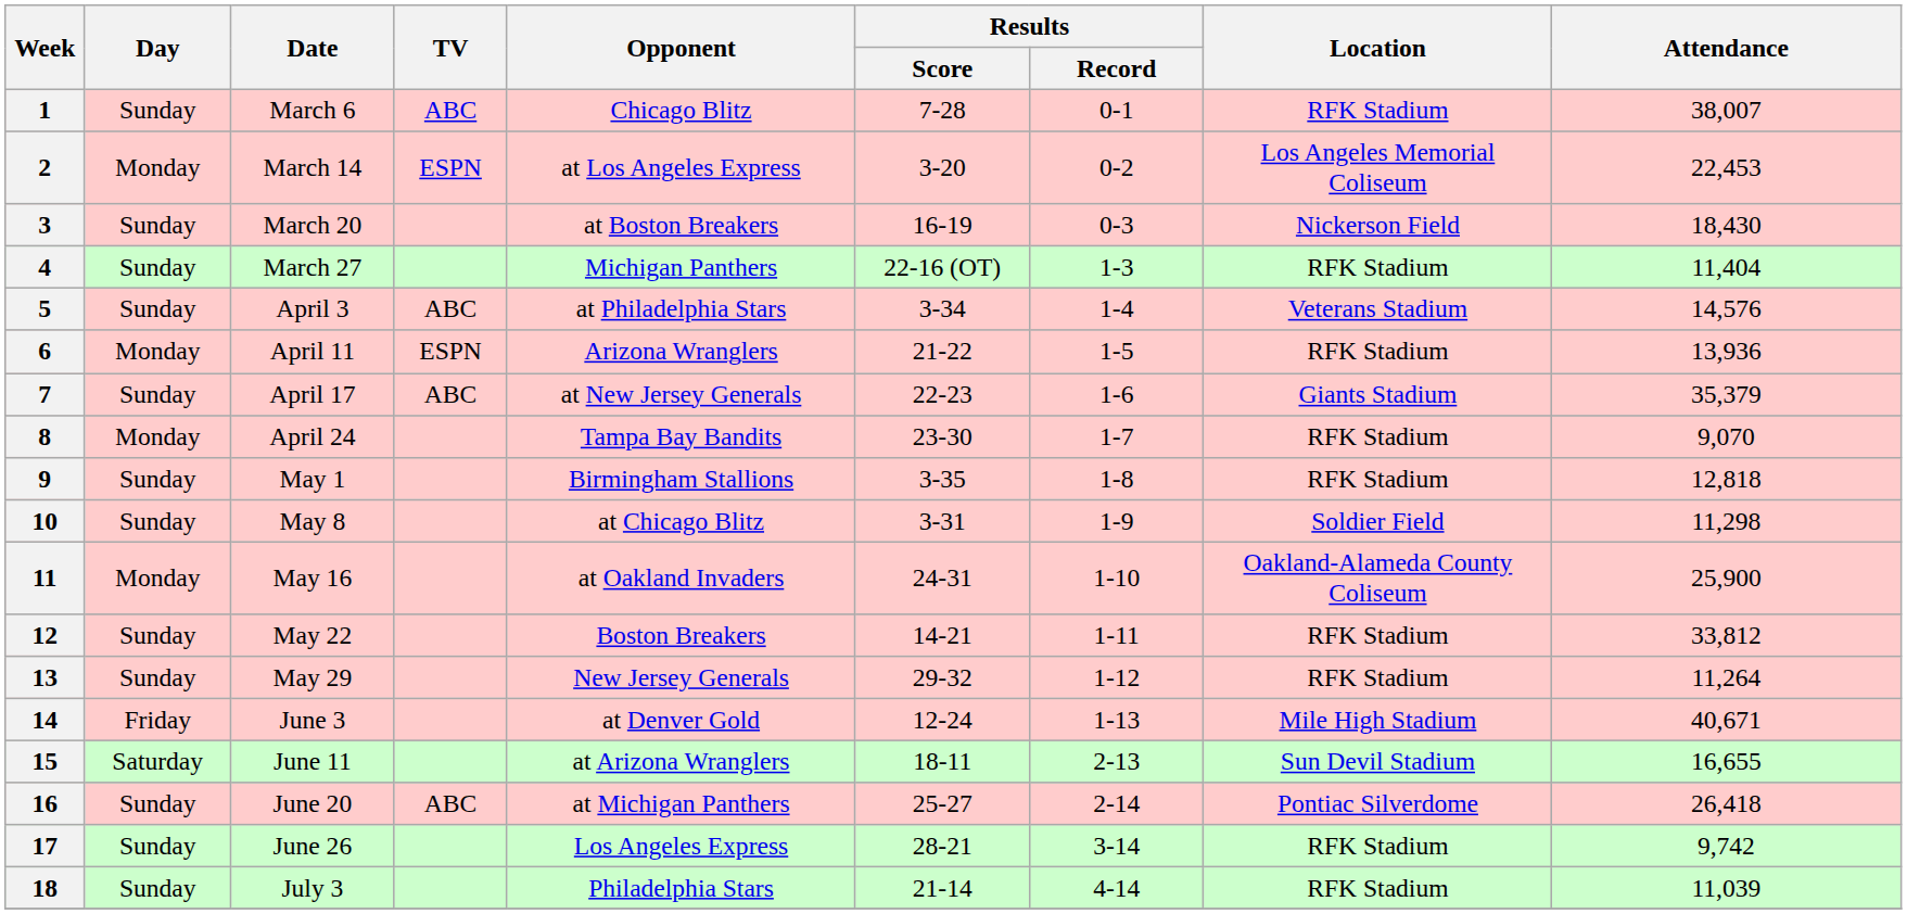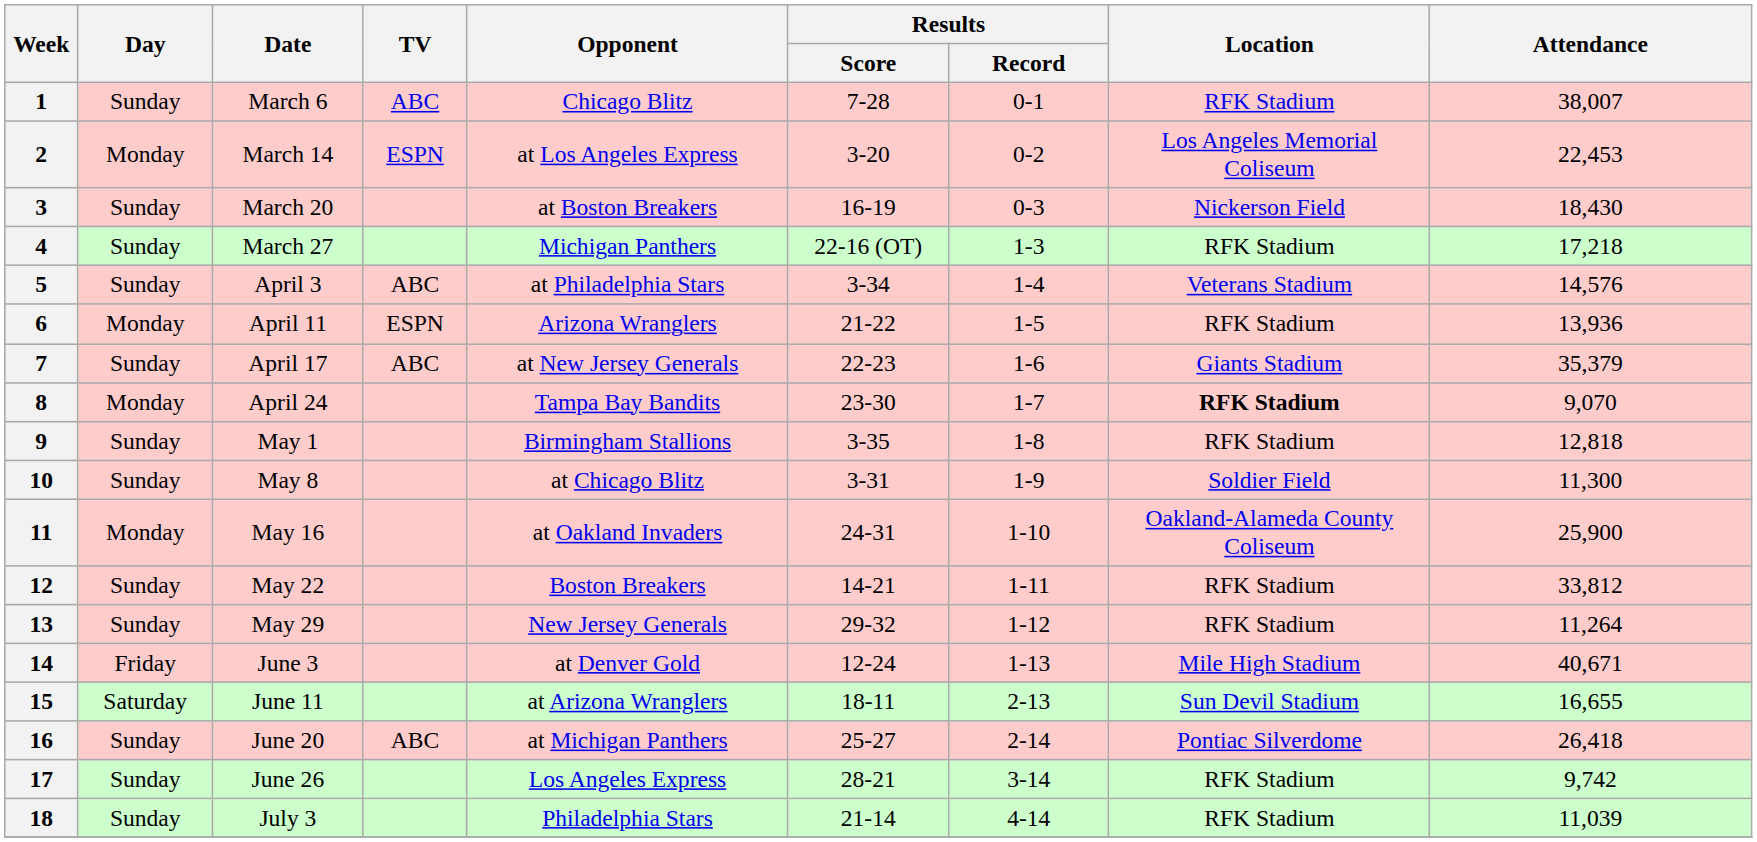4 | Attendance: 11,404 -> 17,218
8 | Location: normal -> bold
10 | Attendance: 11,298 -> 11,300
